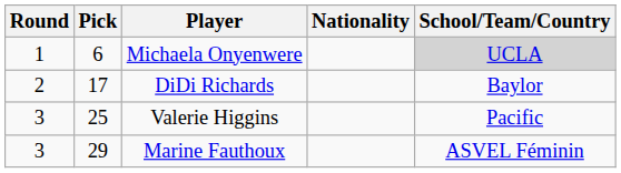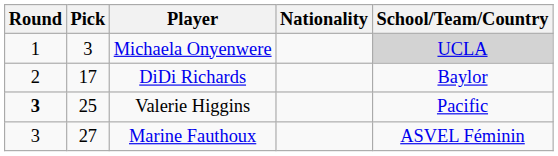Michaela Onyenwere | Pick: 6 -> 3
Valerie Higgins | Round: normal -> bold
Marine Fauthoux | Pick: 29 -> 27
